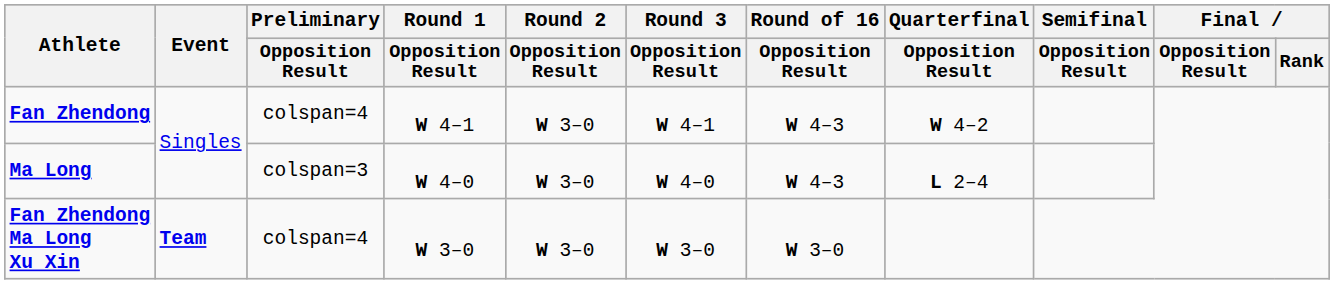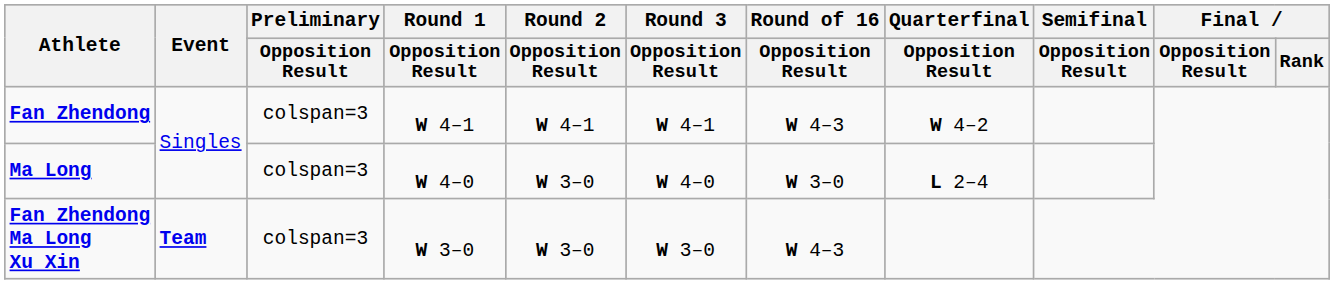Fan Zhendong | Preliminary / Opposition Result: colspan=4 -> colspan=3
Fan Zhendong | Round 2 / Opposition Result: W 3–0 -> W 4–1
Ma Long | Round of 16 / Opposition Result: W 4–3 -> W 3–0
Fan Zhendong Ma Long Xu Xin | Preliminary / Opposition Result: colspan=4 -> colspan=3
Fan Zhendong Ma Long Xu Xin | Round of 16 / Opposition Result: W 3–0 -> W 4–3
